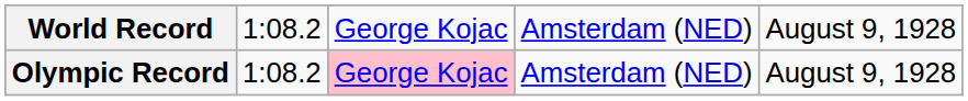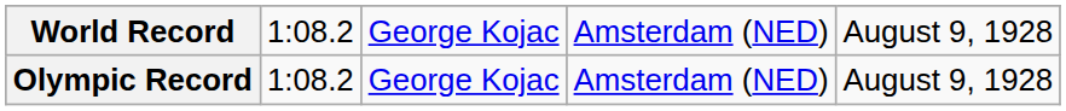Olympic Record | column 3: pink background -> no background
